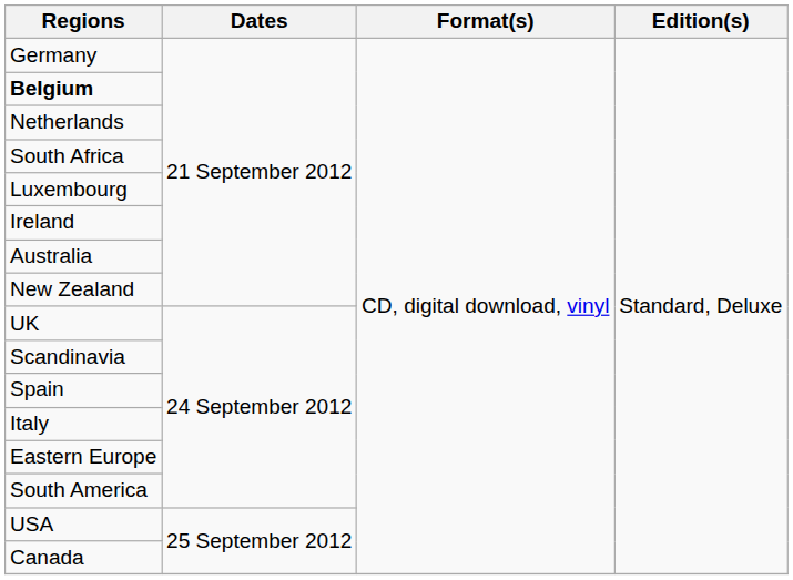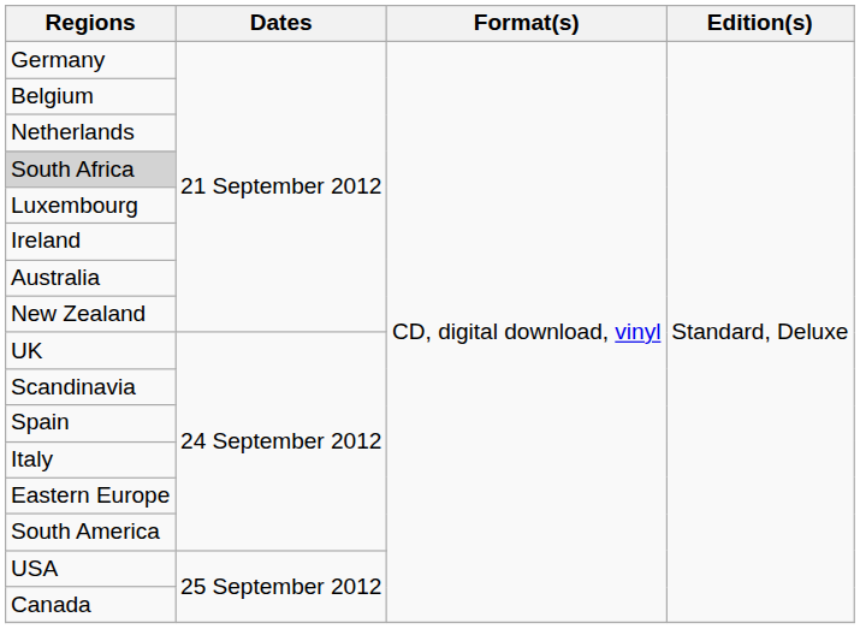Belgium | Regions: bold -> normal
South Africa | Regions: no background -> lightgrey background
